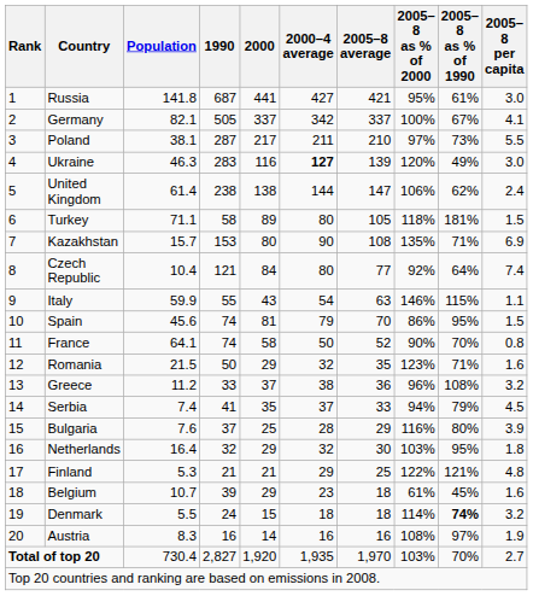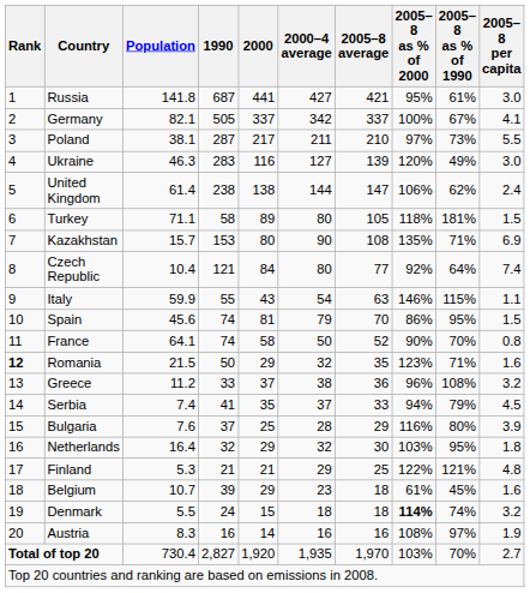Ukraine | 2000–4 average: bold -> normal
Romania | Rank: normal -> bold
Denmark | 2005–8 as % of 2000: normal -> bold
Denmark | 2005–8 as % of 1990: bold -> normal
